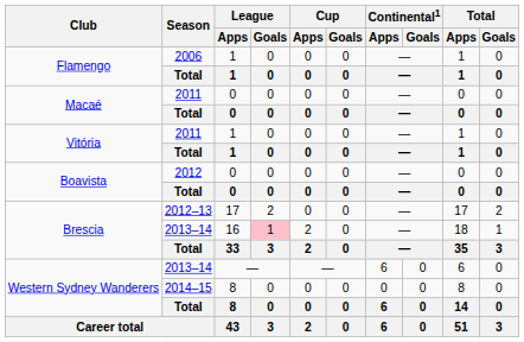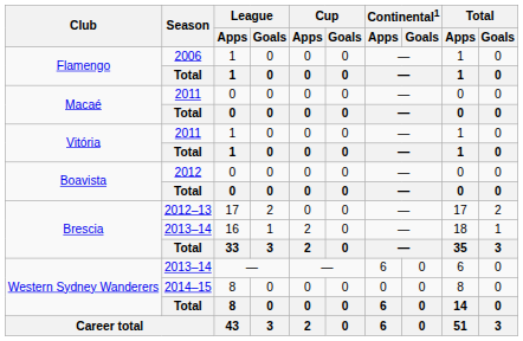Brescia / 2013–14 | League / Goals: pink background -> no background
